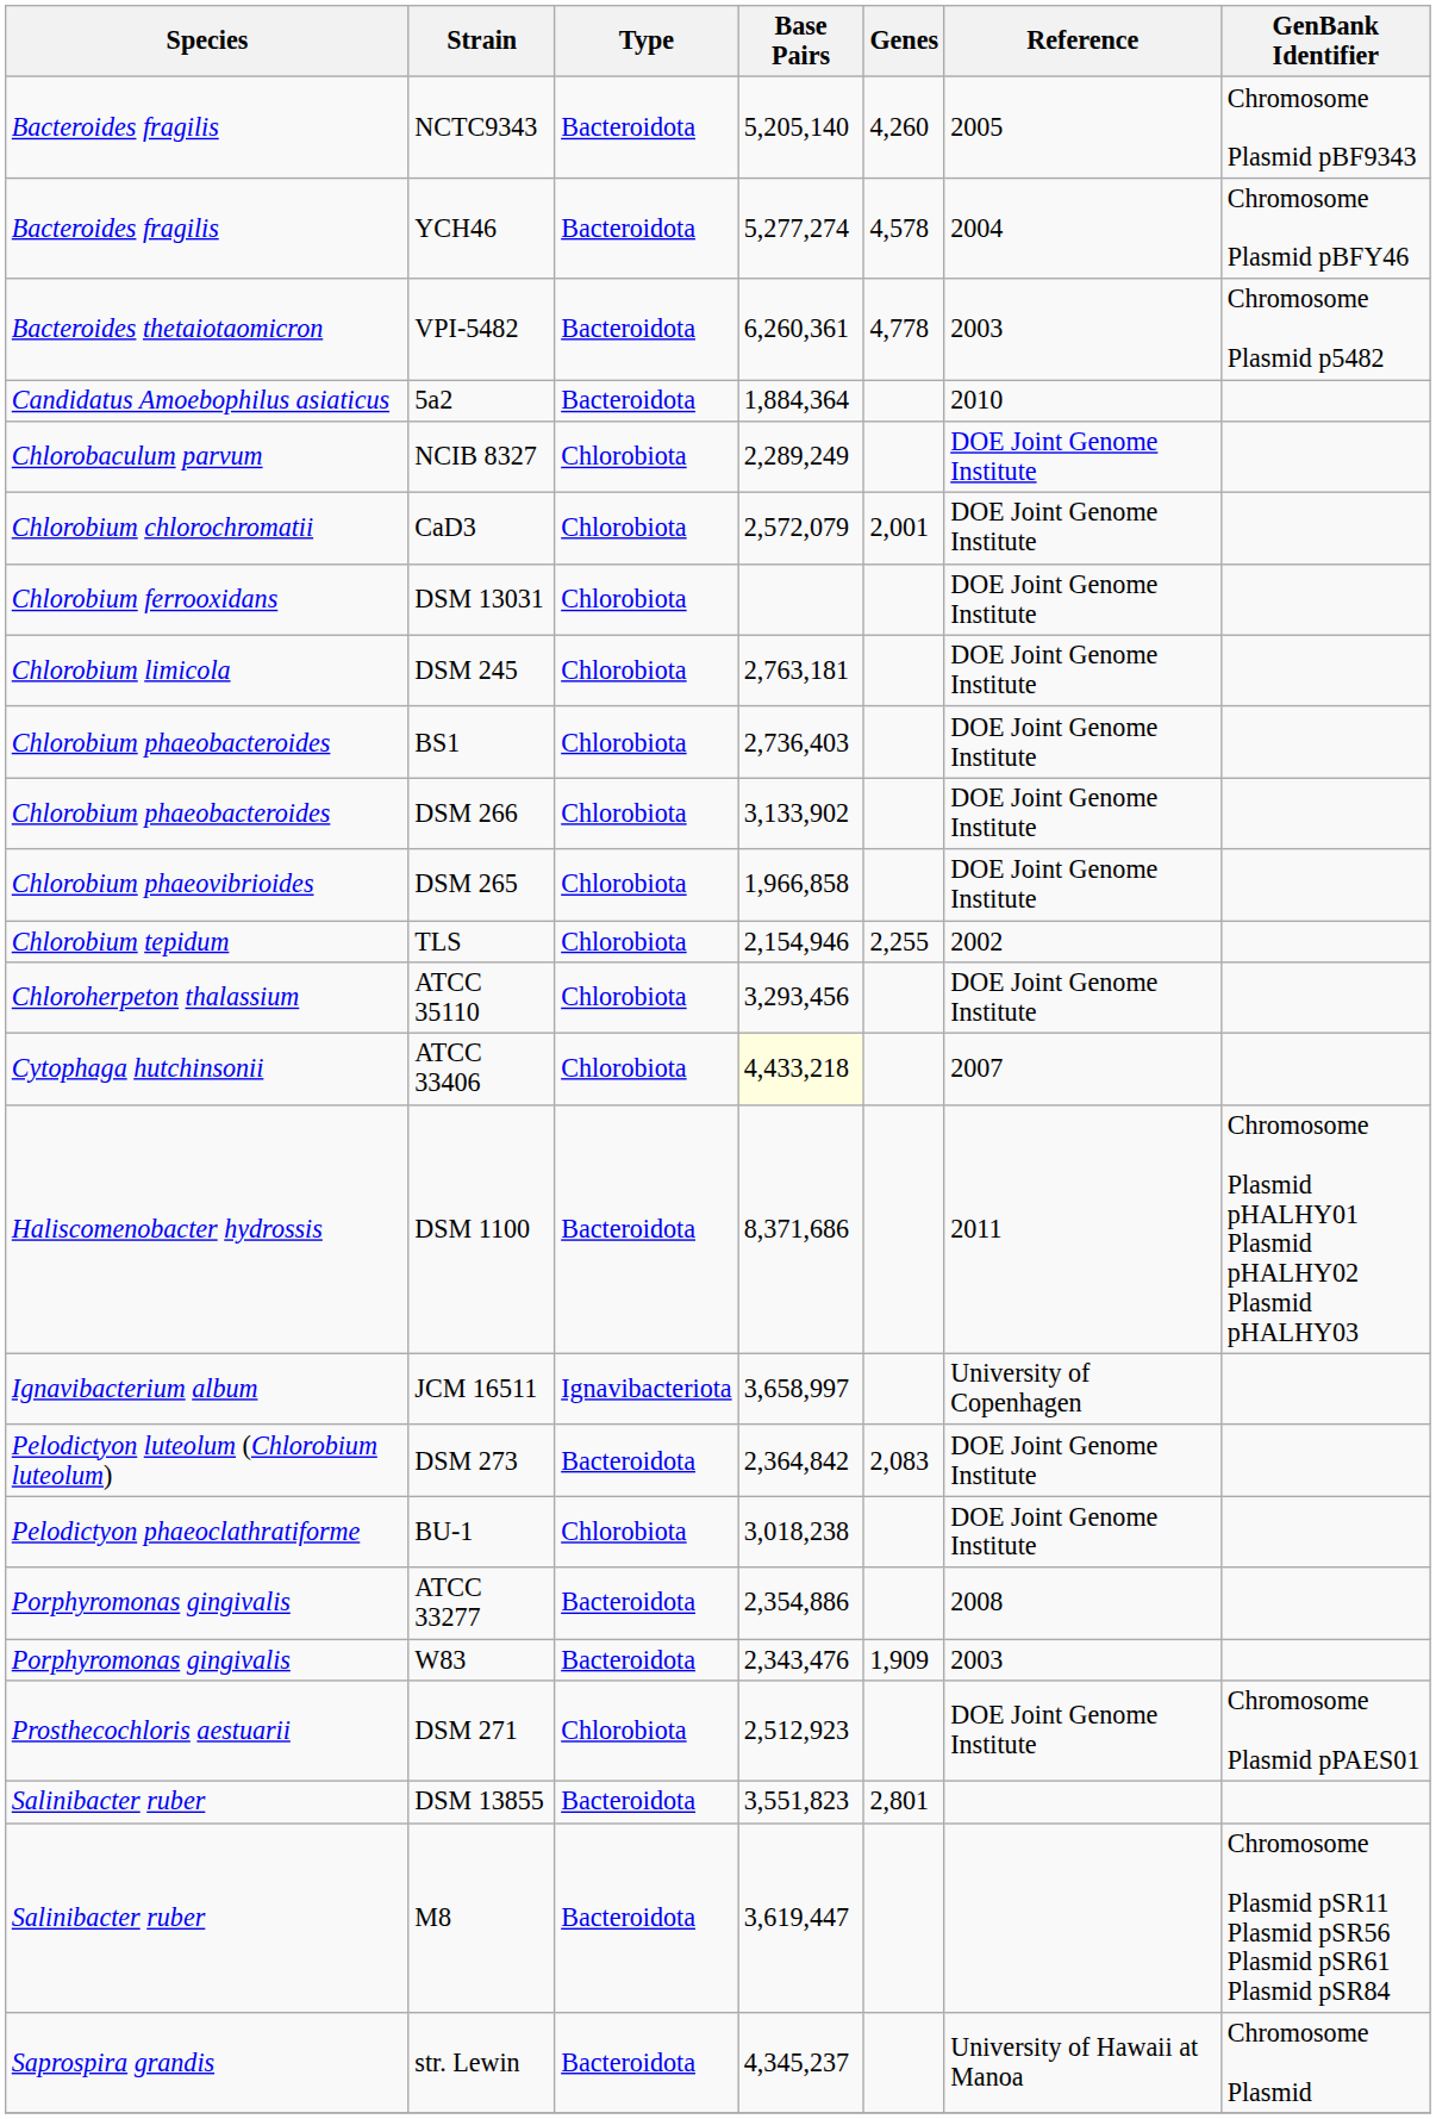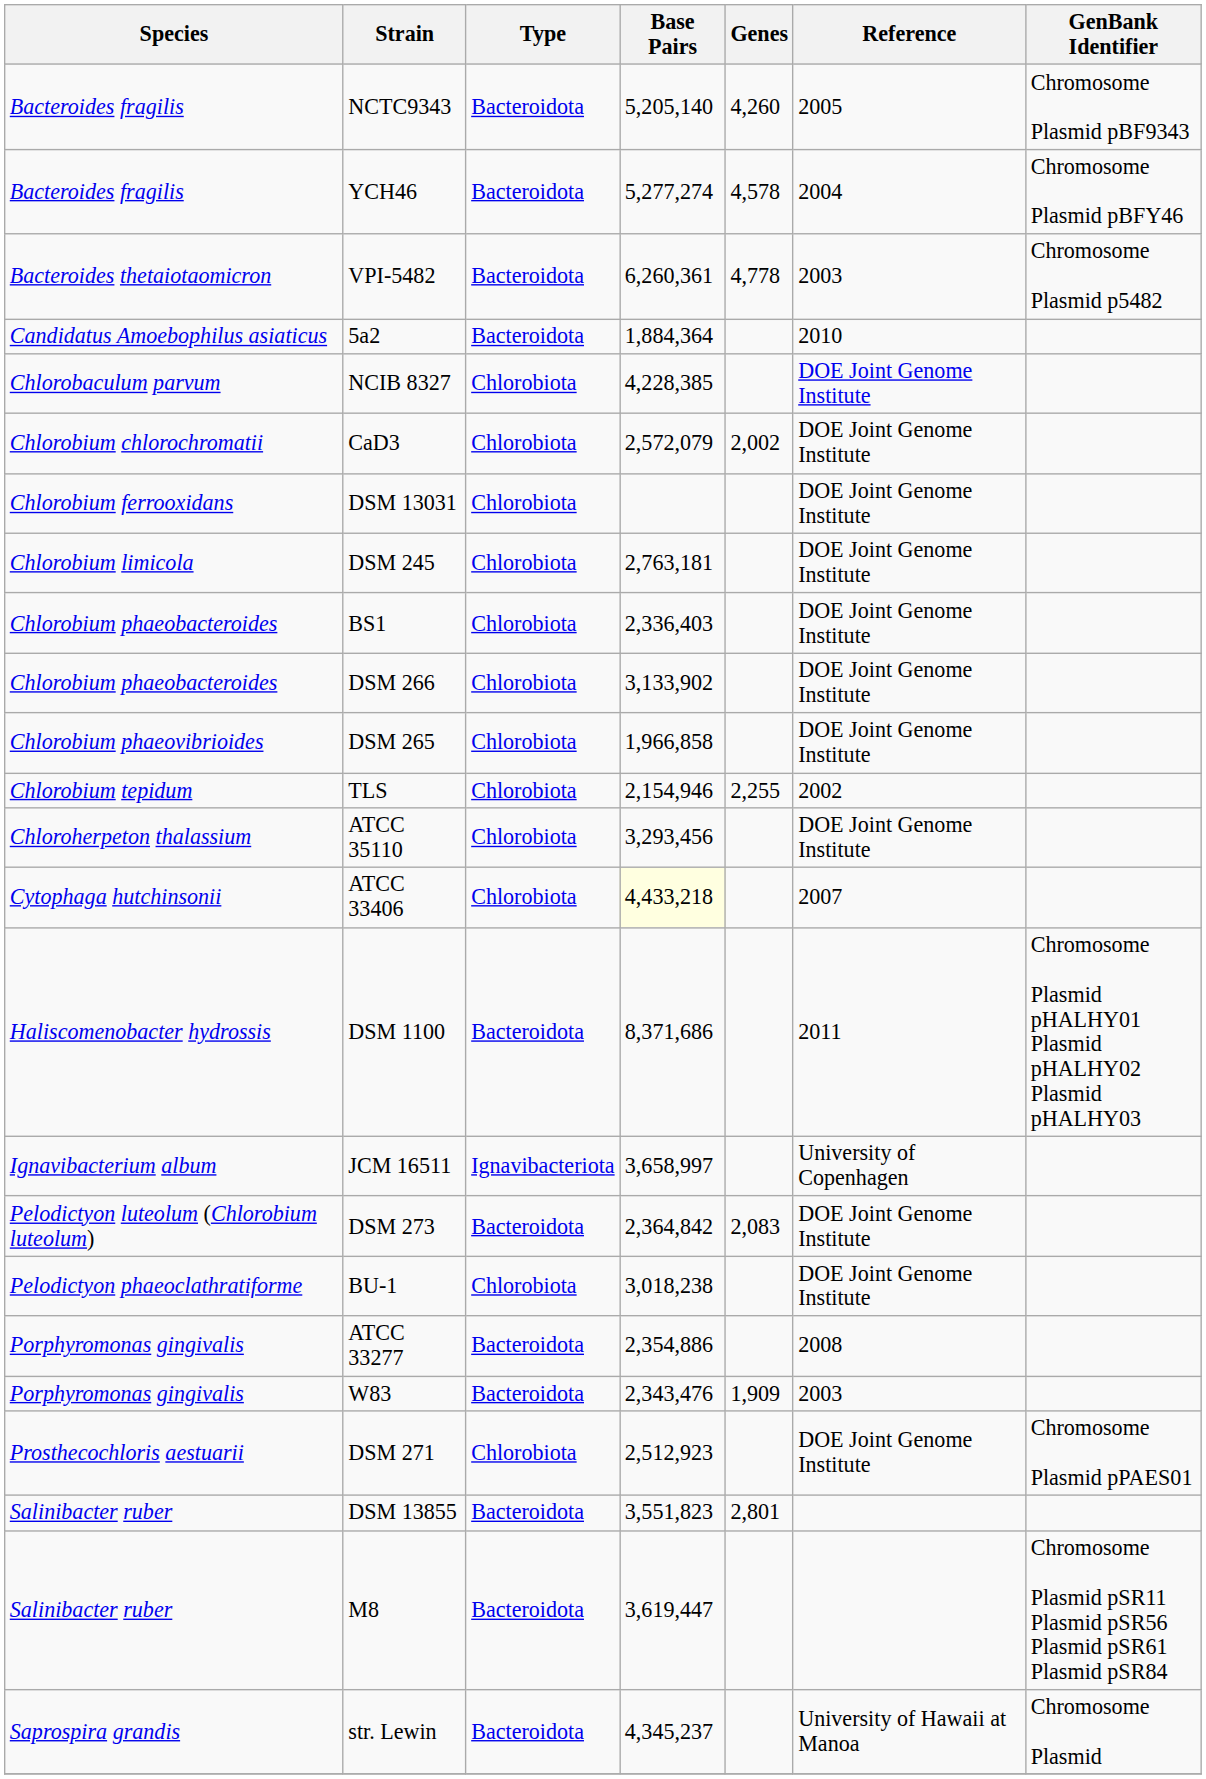NCIB 8327 | Base Pairs: 2,289,249 -> 4,228,385
CaD3 | Genes: 2,001 -> 2,002
BS1 | Base Pairs: 2,736,403 -> 2,336,403
